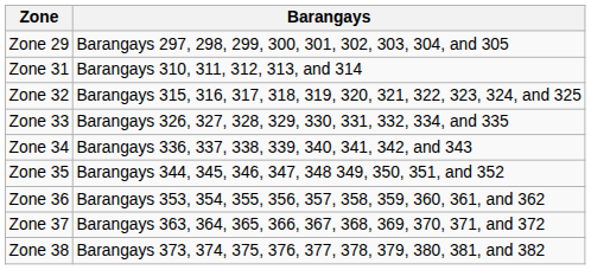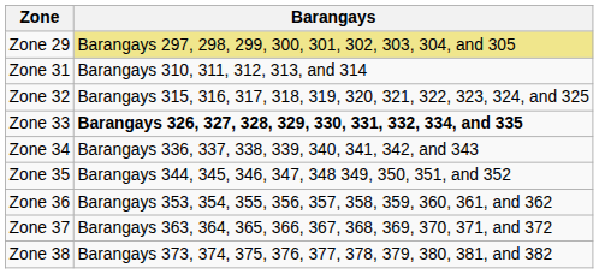Zone 29 | Barangays: no background -> khaki background
Zone 33 | Barangays: normal -> bold
